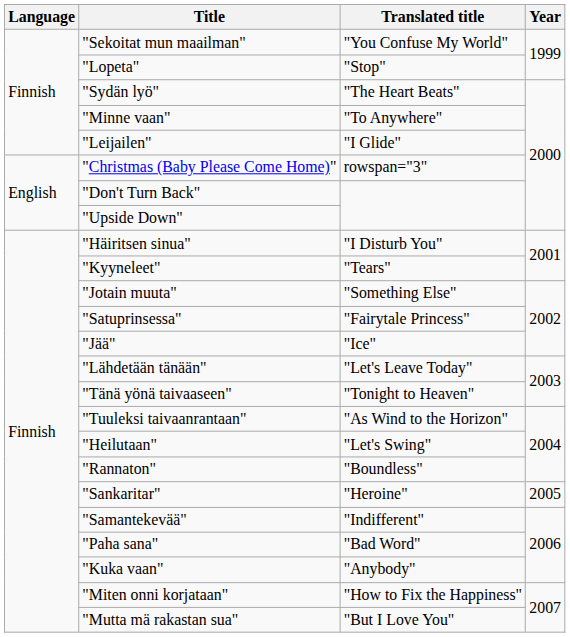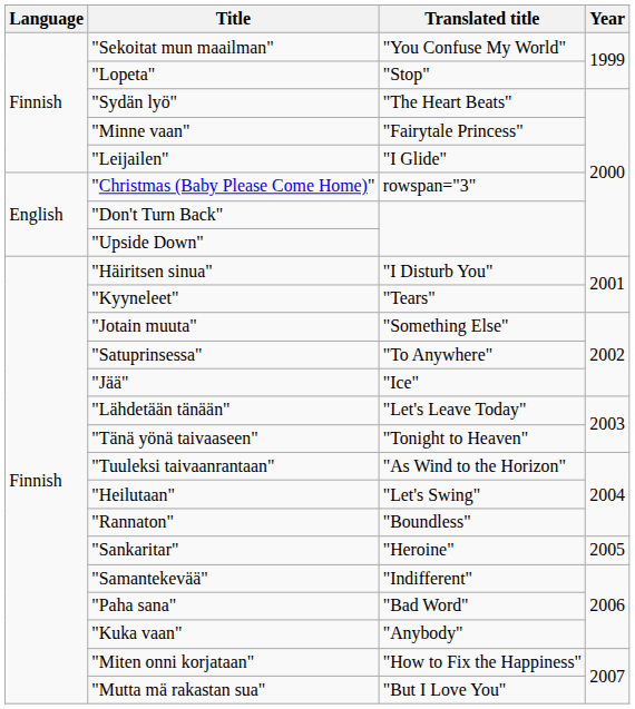"Minne vaan" | Translated title: "To Anywhere" -> "Fairytale Princess"
"Satuprinsessa" | Translated title: "Fairytale Princess" -> "To Anywhere"
